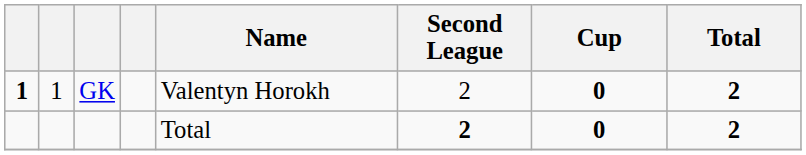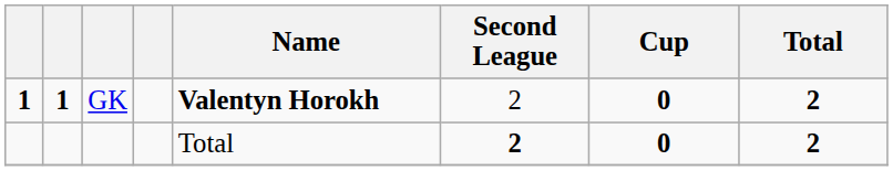GK | column 2: normal -> bold
GK | Name: normal -> bold
